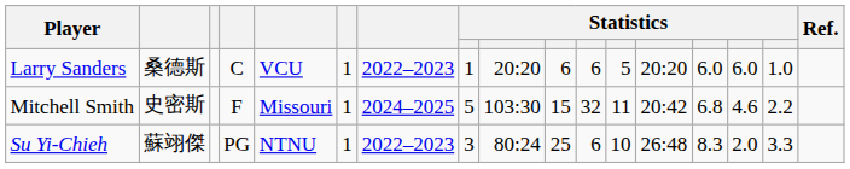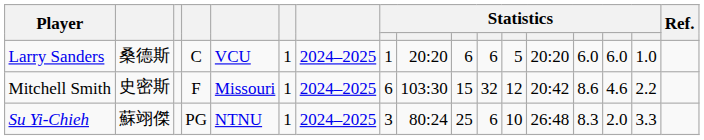Larry Sanders | column 7: 2022–2023 -> 2024–2025
Mitchell Smith | column 8: 5 -> 6
Mitchell Smith | column 12: 11 -> 12
Mitchell Smith | column 14: 6.8 -> 8.6
Su Yi-Chieh | column 7: 2022–2023 -> 2024–2025
